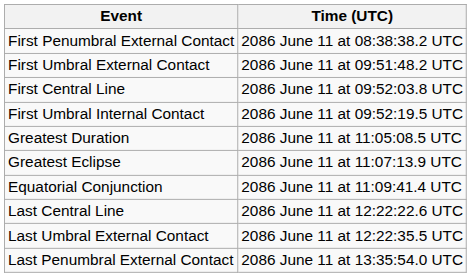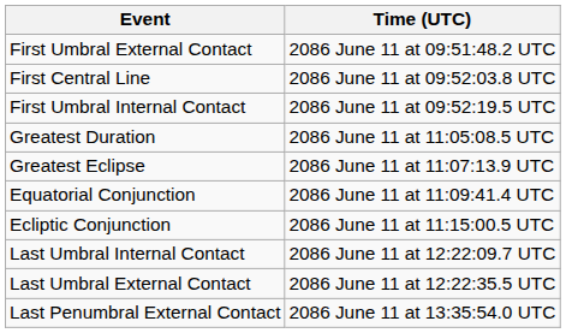- row: First Penumbral External Contact | 2086 June 11 at 08:38:38.2 UTC
+ row: Ecliptic Conjunction | 2086 June 11 at 11:15:00.5 UTC
+ row: Last Umbral Internal Contact | 2086 June 11 at 12:22:09.7 UTC
- row: Last Central Line | 2086 June 11 at 12:22:22.6 UTC
